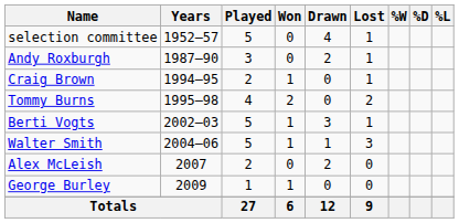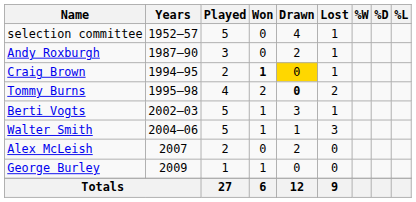Craig Brown | Won: normal -> bold
Craig Brown | Drawn: no background -> gold background
Tommy Burns | Drawn: normal -> bold
